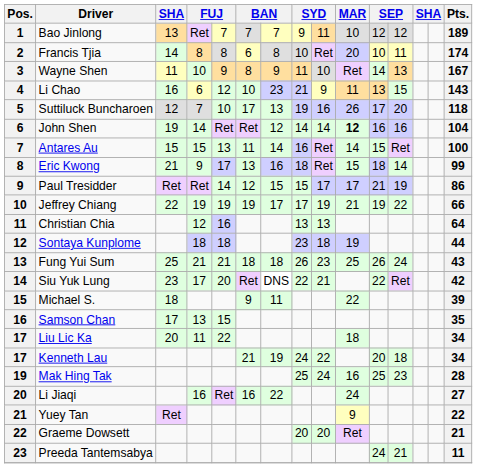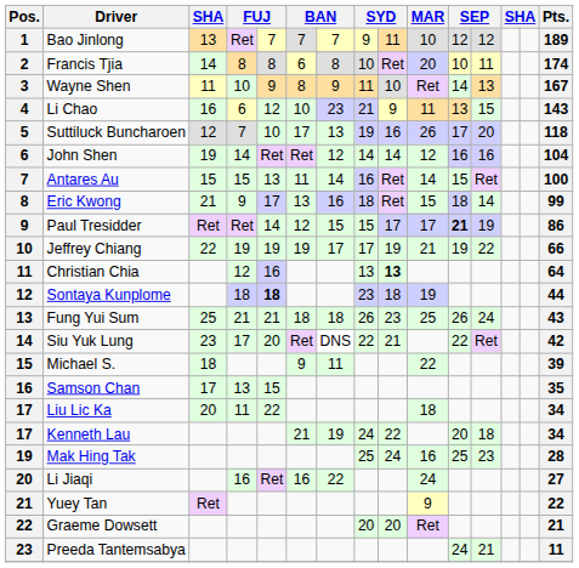John Shen | MAR: bold -> normal
Paul Tresidder | column 11: normal -> bold
Christian Chia | column 9: normal -> bold
Sontaya Kunplome | column 5: normal -> bold
